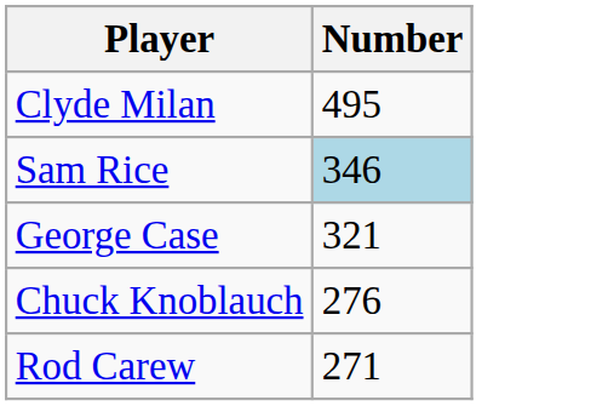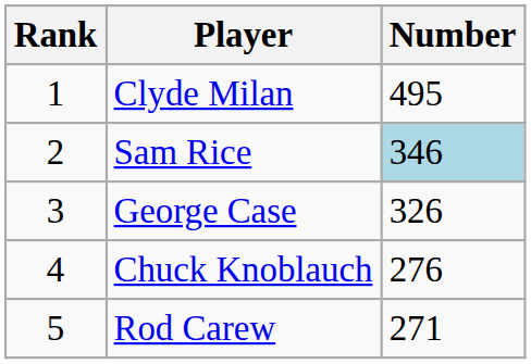+ column: Rank | 1 | 2 | 3 | 4 | 5
George Case | Number: 321 -> 326
